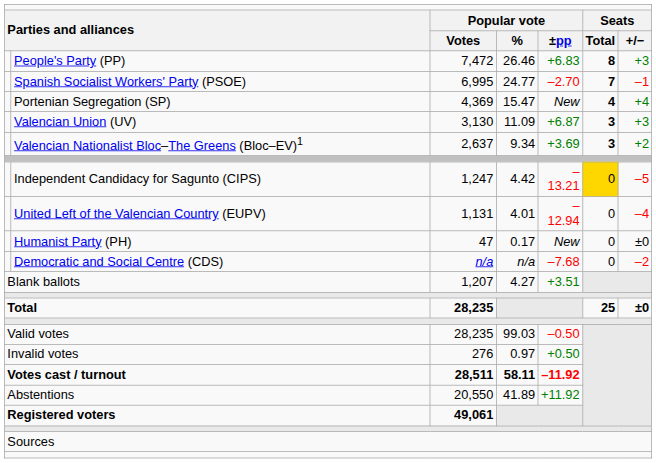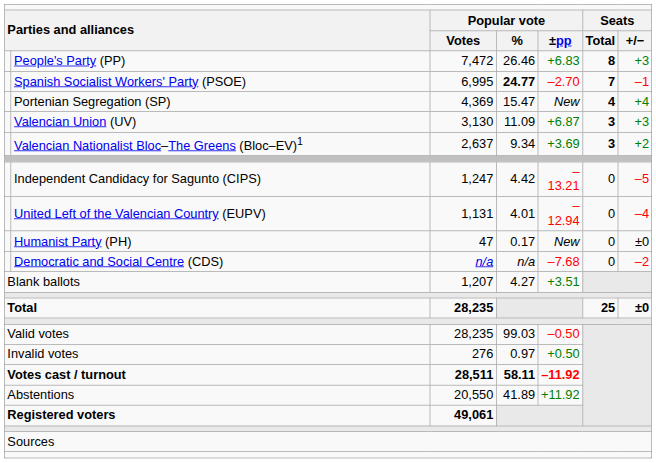Spanish Socialist Workers' Party (PSOE) | column 4: normal -> bold
Independent Candidacy for Sagunto (CIPS) | column 6: gold background -> no background
